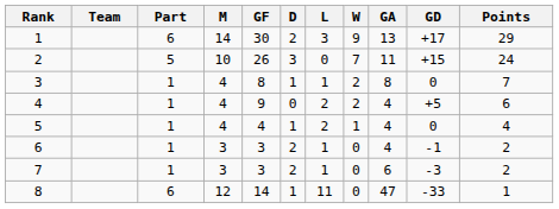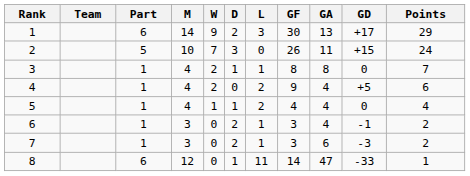columns swapped: W <-> GF
